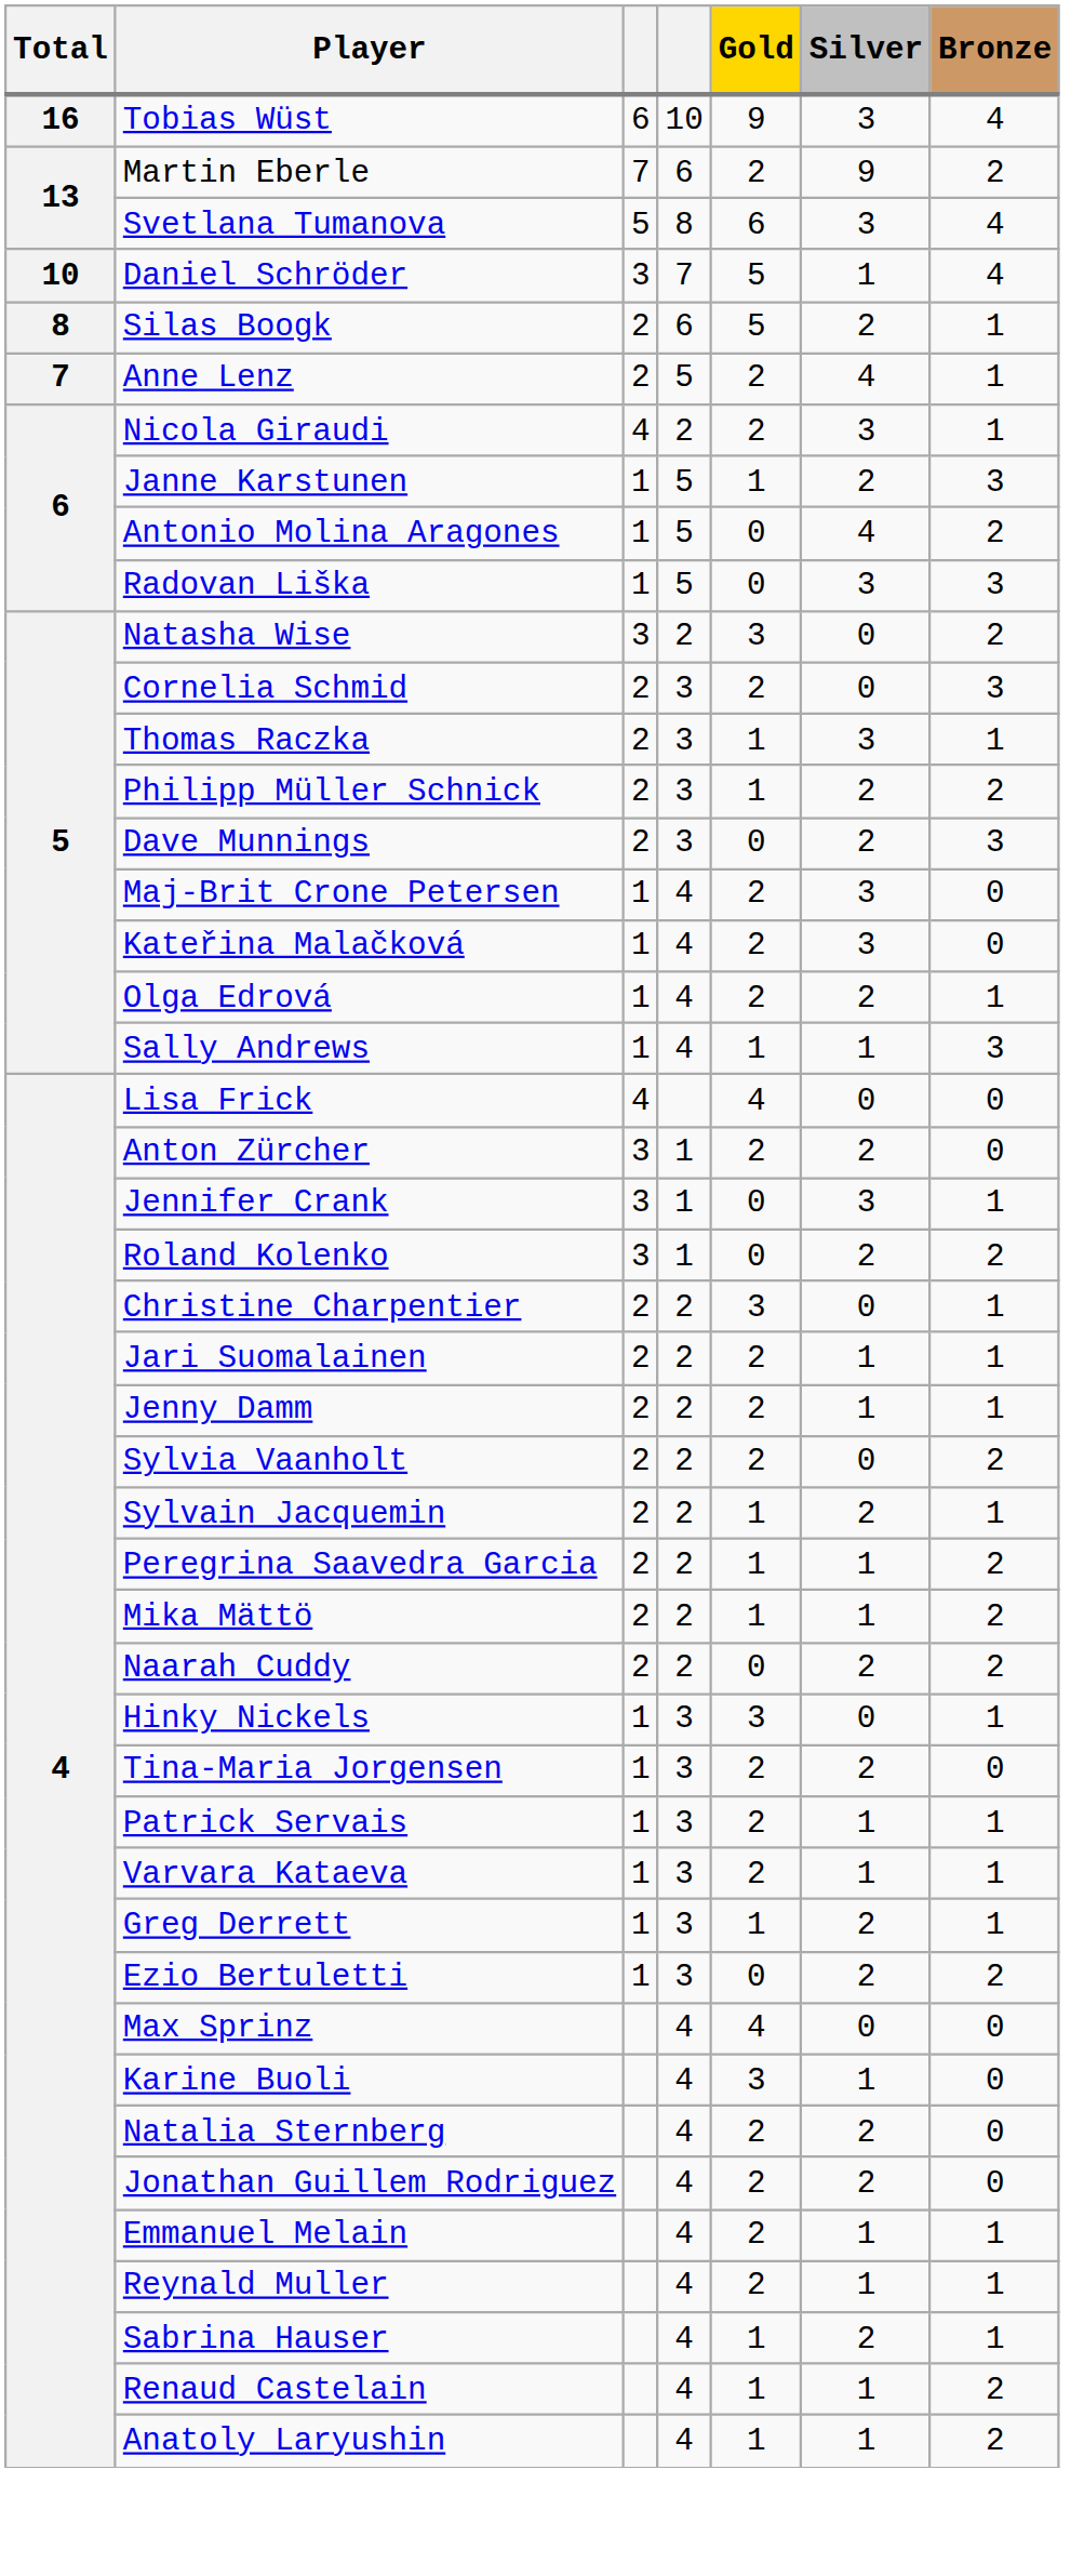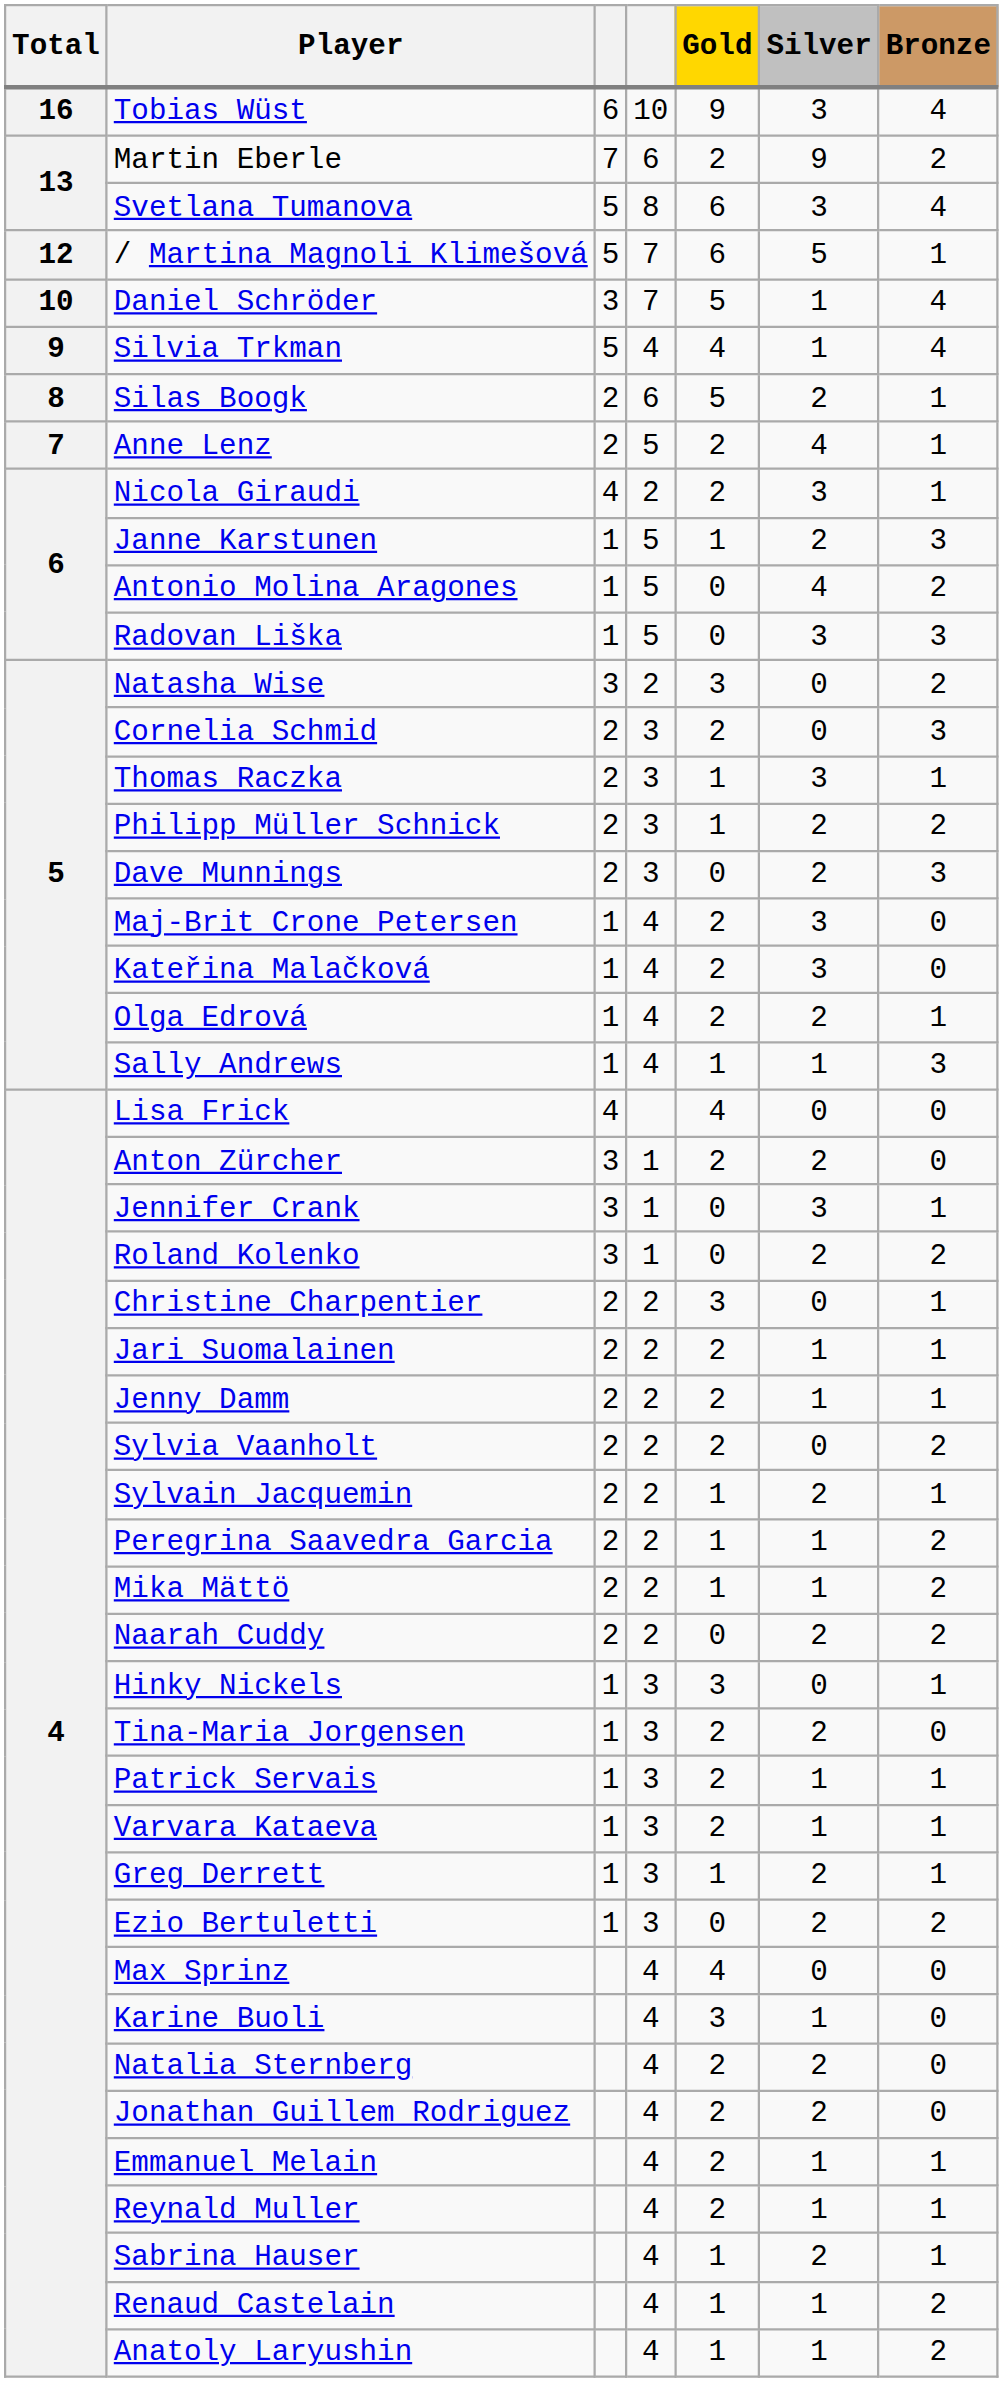+ row: 12 | / Martina Magnoli Klimešová | 5 | 7 | 6 | 5 | 1
+ row: 9 | Silvia Trkman | 5 | 4 | 4 | 1 | 4
